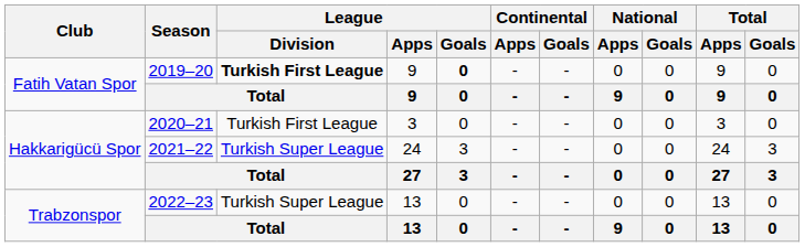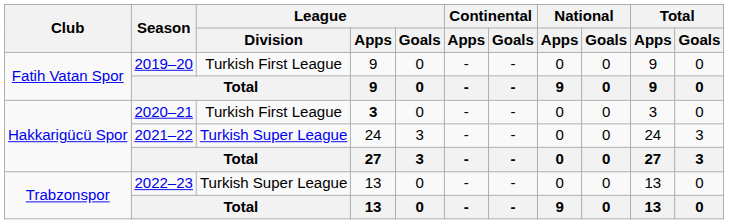2019–20 | League / Division: bold -> normal
2019–20 | League / Goals: bold -> normal
2020–21 | League / Apps: normal -> bold
